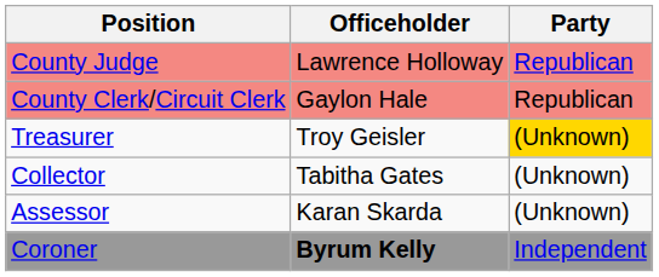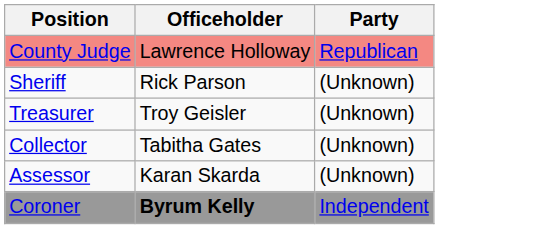- row: County Clerk/Circuit Clerk | Gaylon Hale | Republican
+ row: Sheriff | Rick Parson | (Unknown)
Treasurer | Party: gold background -> no background
